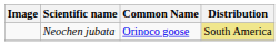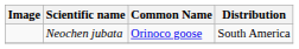Neochen jubata | Distribution: khaki background -> no background
